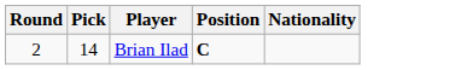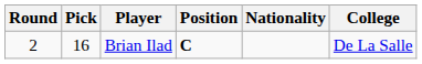+ column: College | De La Salle
Brian Ilad | Pick: 14 -> 16
